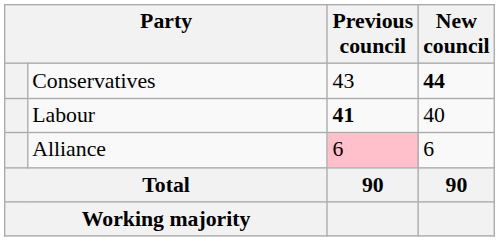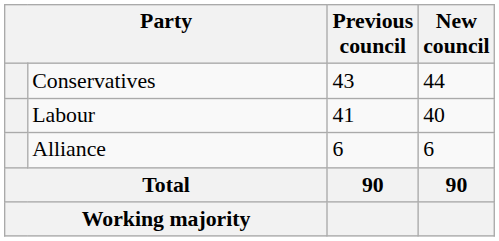Conservatives | New council: bold -> normal
Labour | Previous council: bold -> normal
Alliance | Previous council: pink background -> no background
